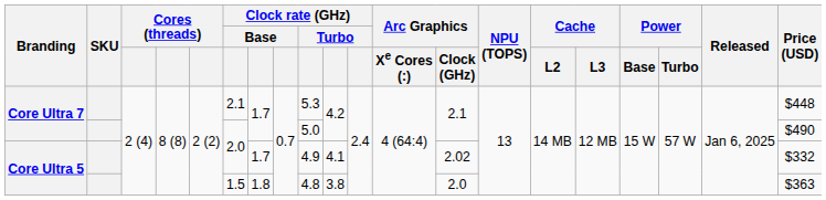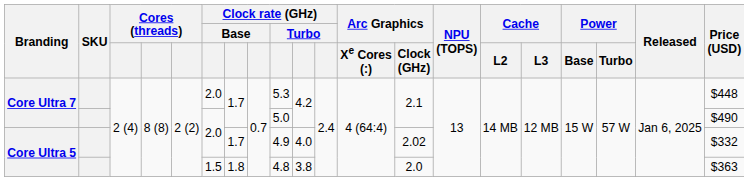row 4 | column 6: 2.1 -> 2.0
row 6 | column 10: 4.1 -> 4.0
